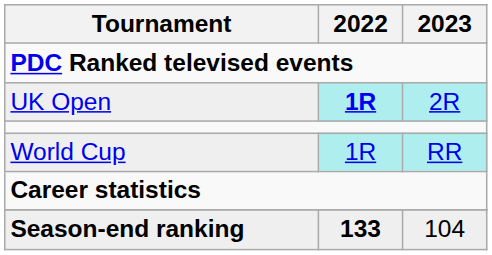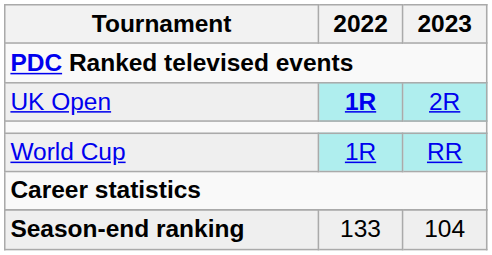Season-end ranking | 2022: bold -> normal
